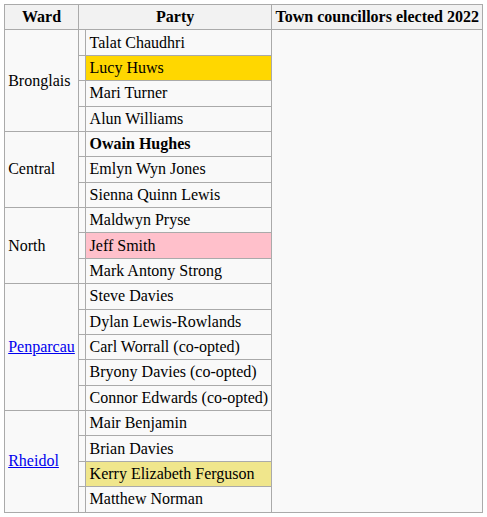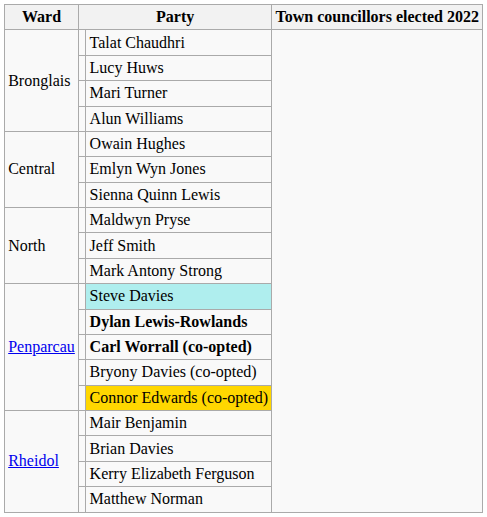Lucy Huws | column 3: gold background -> no background
Owain Hughes | column 3: bold -> normal
Jeff Smith | column 3: pink background -> no background
Steve Davies | column 3: no background -> paleturquoise background
Dylan Lewis-Rowlands | column 3: normal -> bold
Carl Worrall (co-opted) | column 3: normal -> bold
Connor Edwards (co-opted) | column 3: no background -> gold background
Kerry Elizabeth Ferguson | column 3: khaki background -> no background
